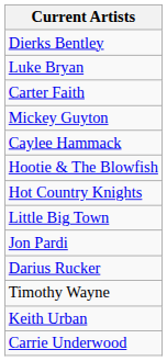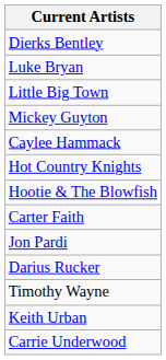row 4 | column 1: Carter Faith -> Little Big Town
row 7 | column 1: Hootie & The Blowfish -> Hot Country Knights
row 8 | column 1: Hot Country Knights -> Hootie & The Blowfish
row 9 | column 1: Little Big Town -> Carter Faith
